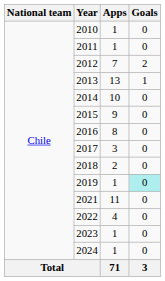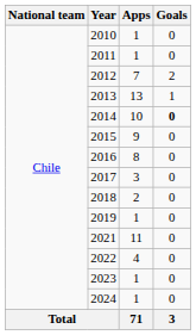2014 | Goals: normal -> bold
2019 | Goals: paleturquoise background -> no background
